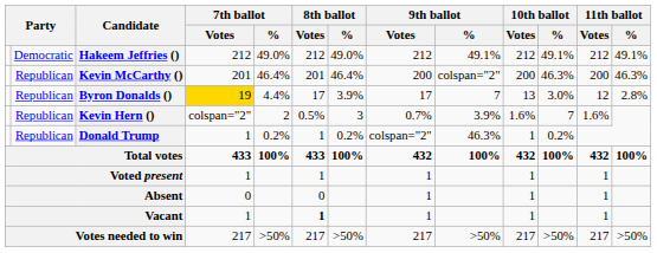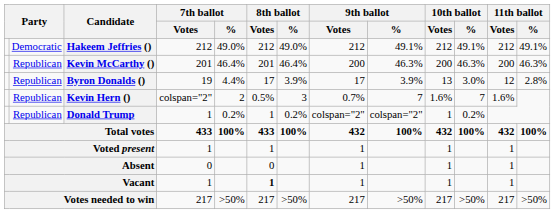Kevin McCarthy () | 9th ballot / %: colspan="2" -> 46.3%
Byron Donalds () | 7th ballot / Votes: gold background -> no background
Byron Donalds () | 9th ballot / %: 7 -> 3.9%
Kevin Hern () | 9th ballot / %: 3.9% -> 7
Donald Trump | 9th ballot / %: 46.3% -> colspan="2"
